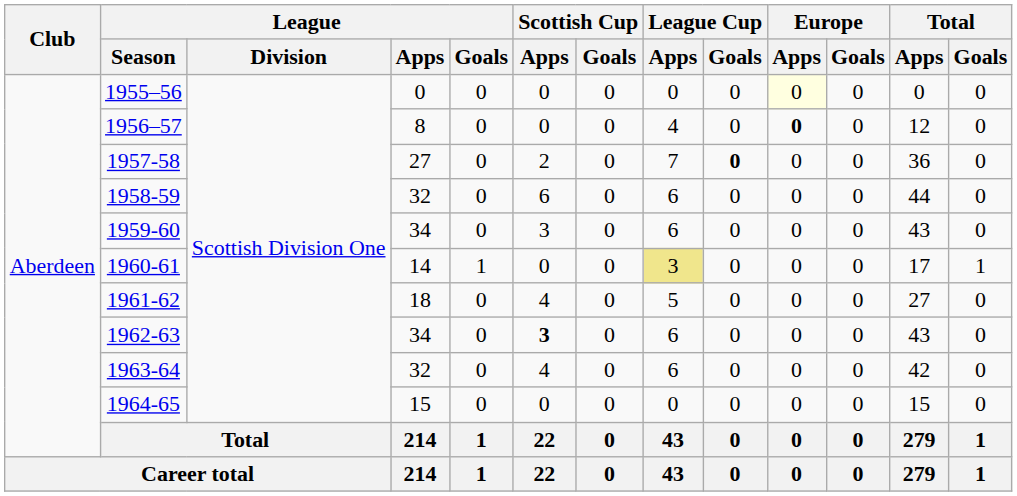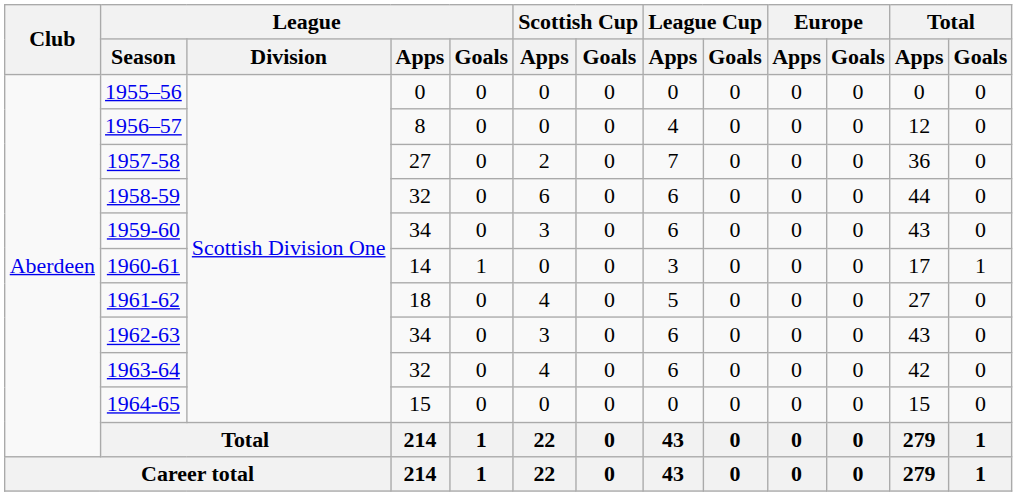1955–56 | Europe / Apps: lightyellow background -> no background
1956–57 | Europe / Apps: bold -> normal
1957-58 | League Cup / Goals: bold -> normal
1960-61 | League Cup / Apps: khaki background -> no background
1962-63 | Scottish Cup / Apps: bold -> normal
